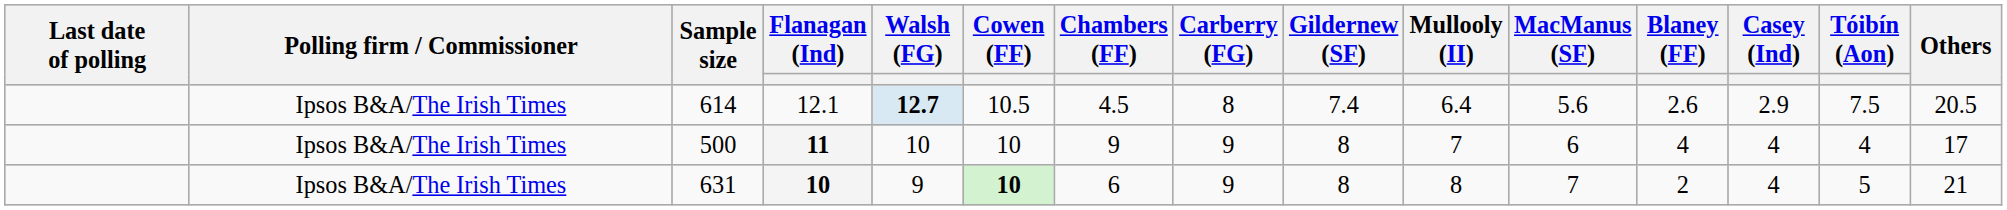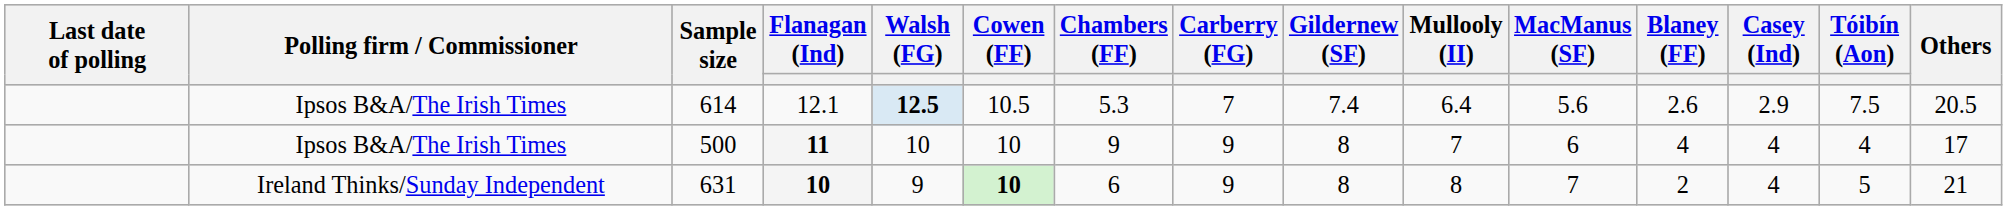614 | Walsh (FG): 12.7 -> 12.5
614 | Chambers (FF): 4.5 -> 5.3
614 | Carberry (FG): 8 -> 7
631 | Polling firm / Commissioner: Ipsos B&A/The Irish Times -> Ireland Thinks/Sunday Independent
